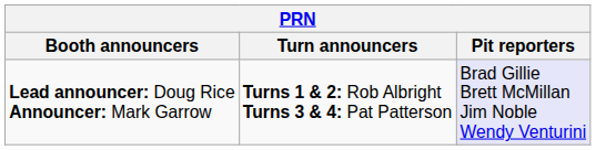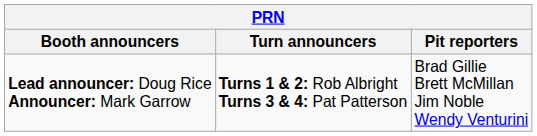Lead announcer: Doug Rice Announcer: Mark Garrow | Pit reporters: lavender background -> no background
